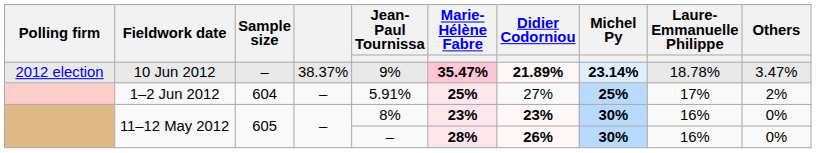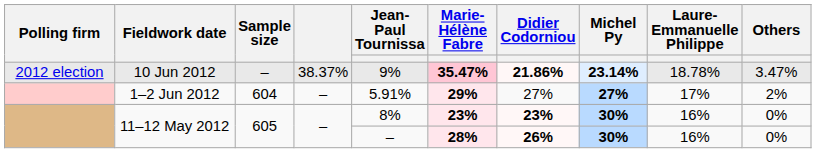10 Jun 2012 | Didier Codorniou: 21.89% -> 21.86%
1–2 Jun 2012 | Marie-Hélène Fabre: 25% -> 29%
1–2 Jun 2012 | Michel Py: 25% -> 27%
